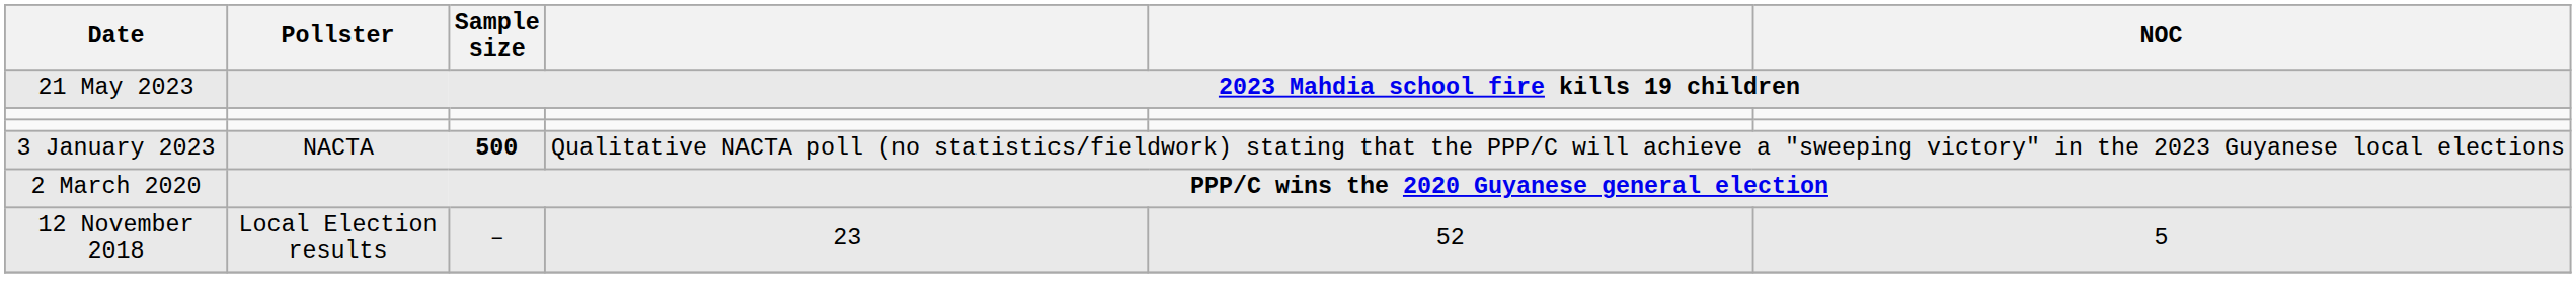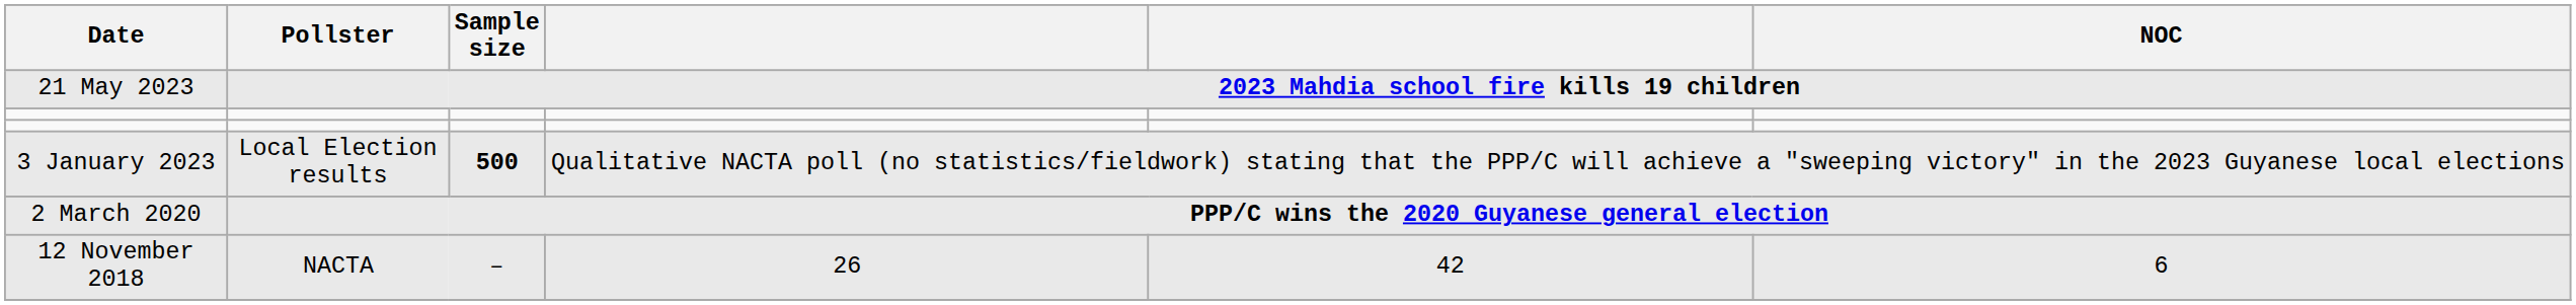3 January 2023 | Pollster: NACTA -> Local Election results
12 November 2018 | Pollster: Local Election results -> NACTA
12 November 2018 | column 4: 23 -> 26
12 November 2018 | column 5: 52 -> 42
12 November 2018 | NOC: 5 -> 6
